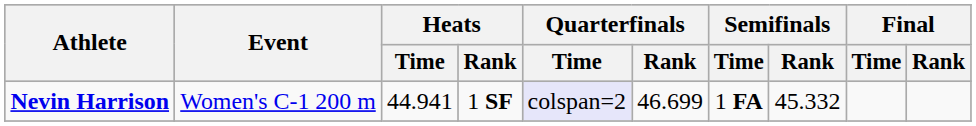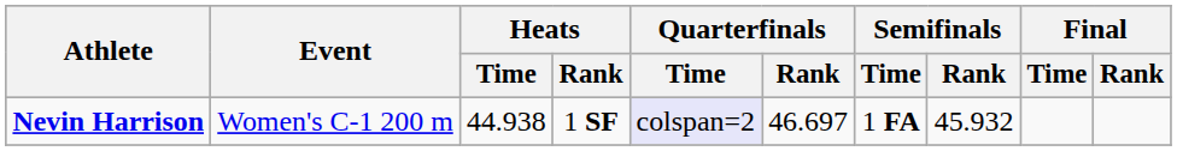Nevin Harrison | Heats / Time: 44.941 -> 44.938
Nevin Harrison | Quarterfinals / Rank: 46.699 -> 46.697
Nevin Harrison | Semifinals / Rank: 45.332 -> 45.932
